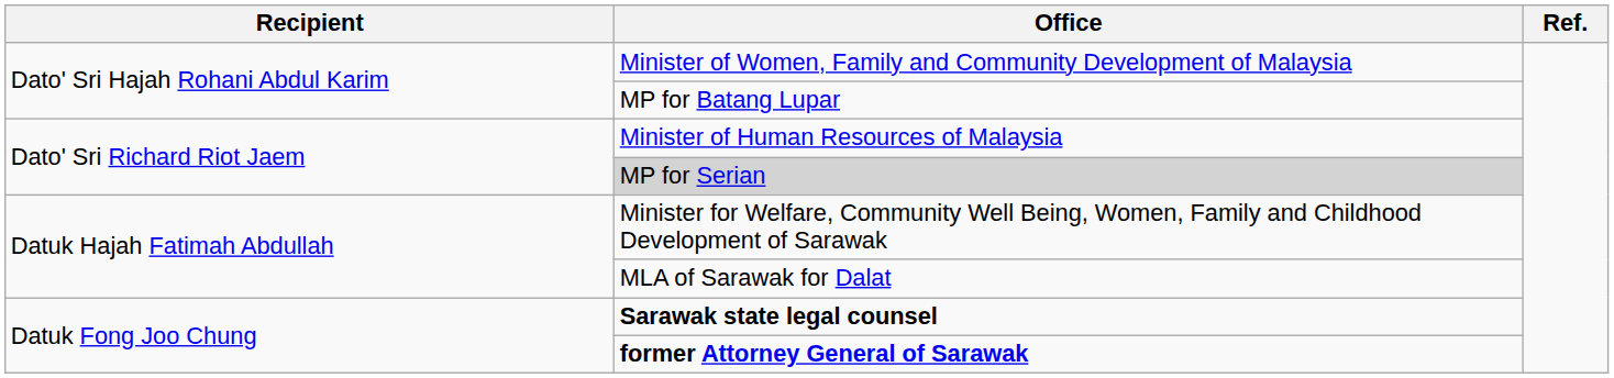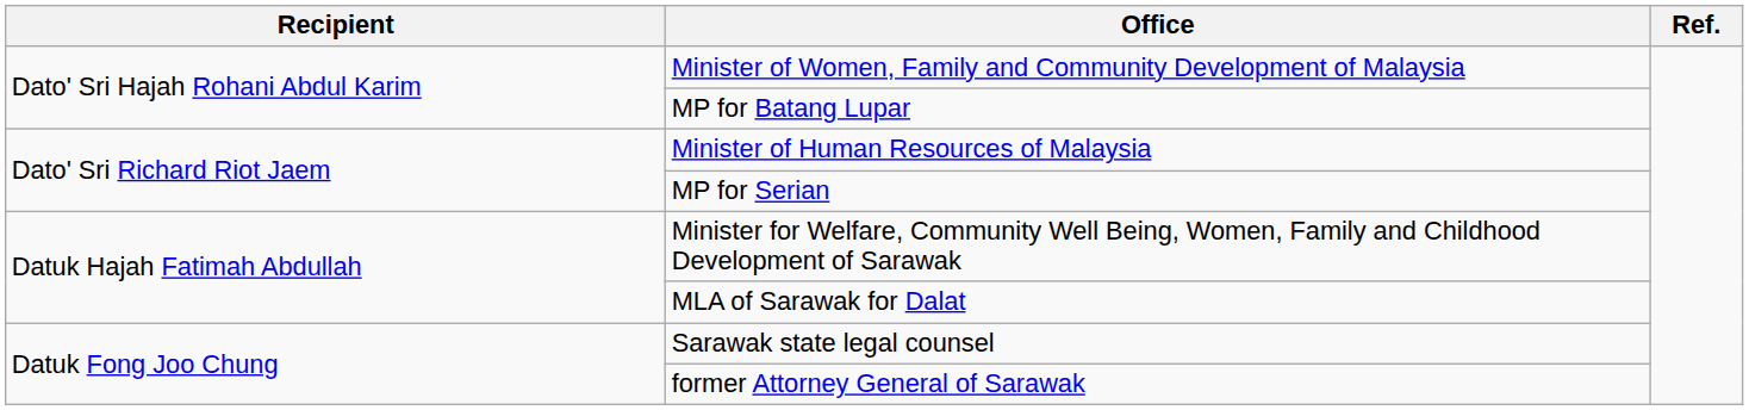MP for Serian | Office: lightgrey background -> no background
Sarawak state legal counsel | Office: bold -> normal
former Attorney General of Sarawak | Office: bold -> normal
